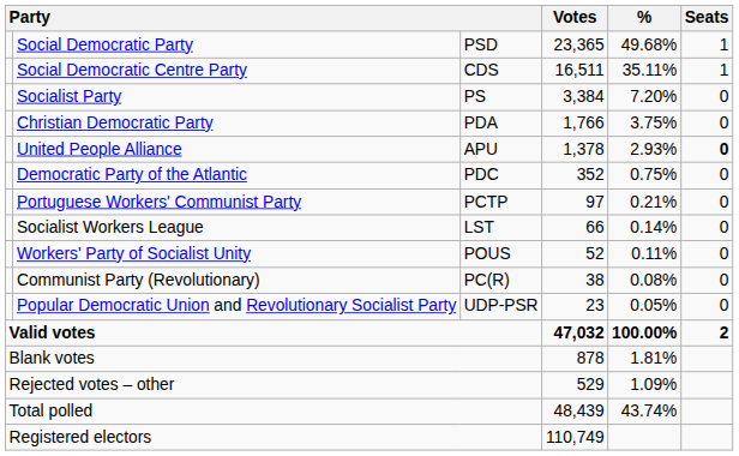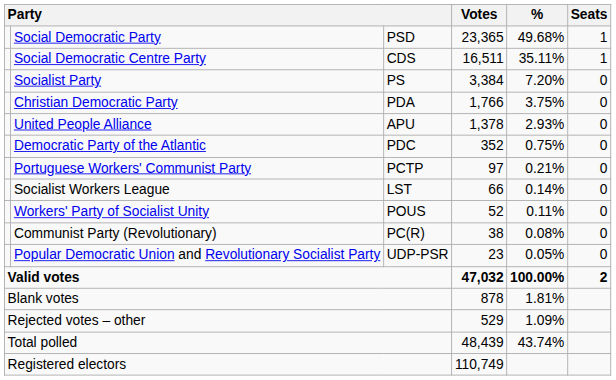United People Alliance | Seats: bold -> normal
